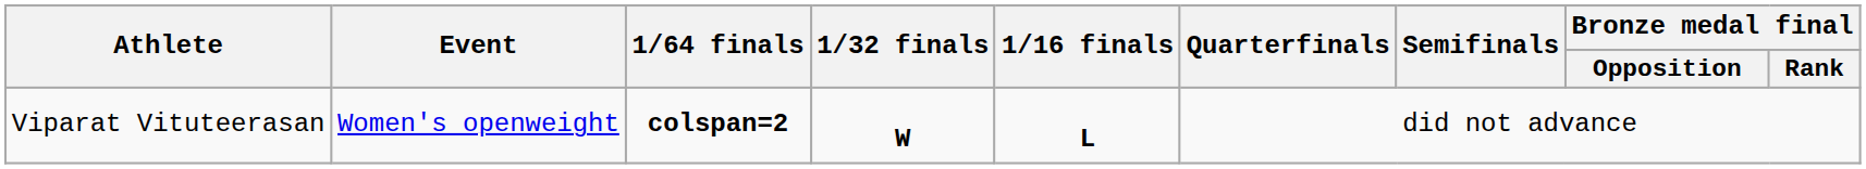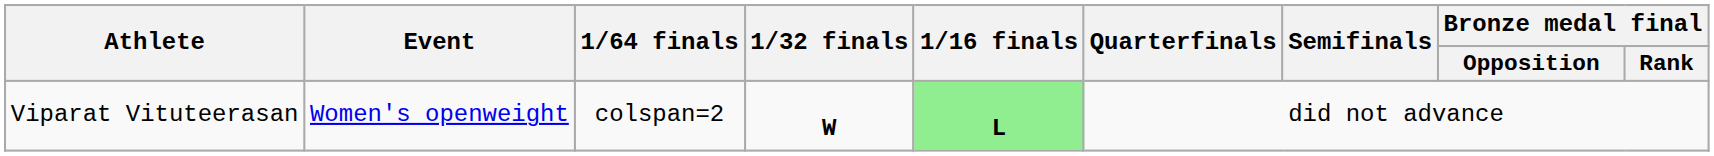Viparat Vituteerasan | 1/64 finals: bold -> normal
Viparat Vituteerasan | 1/16 finals: no background -> lightgreen background
